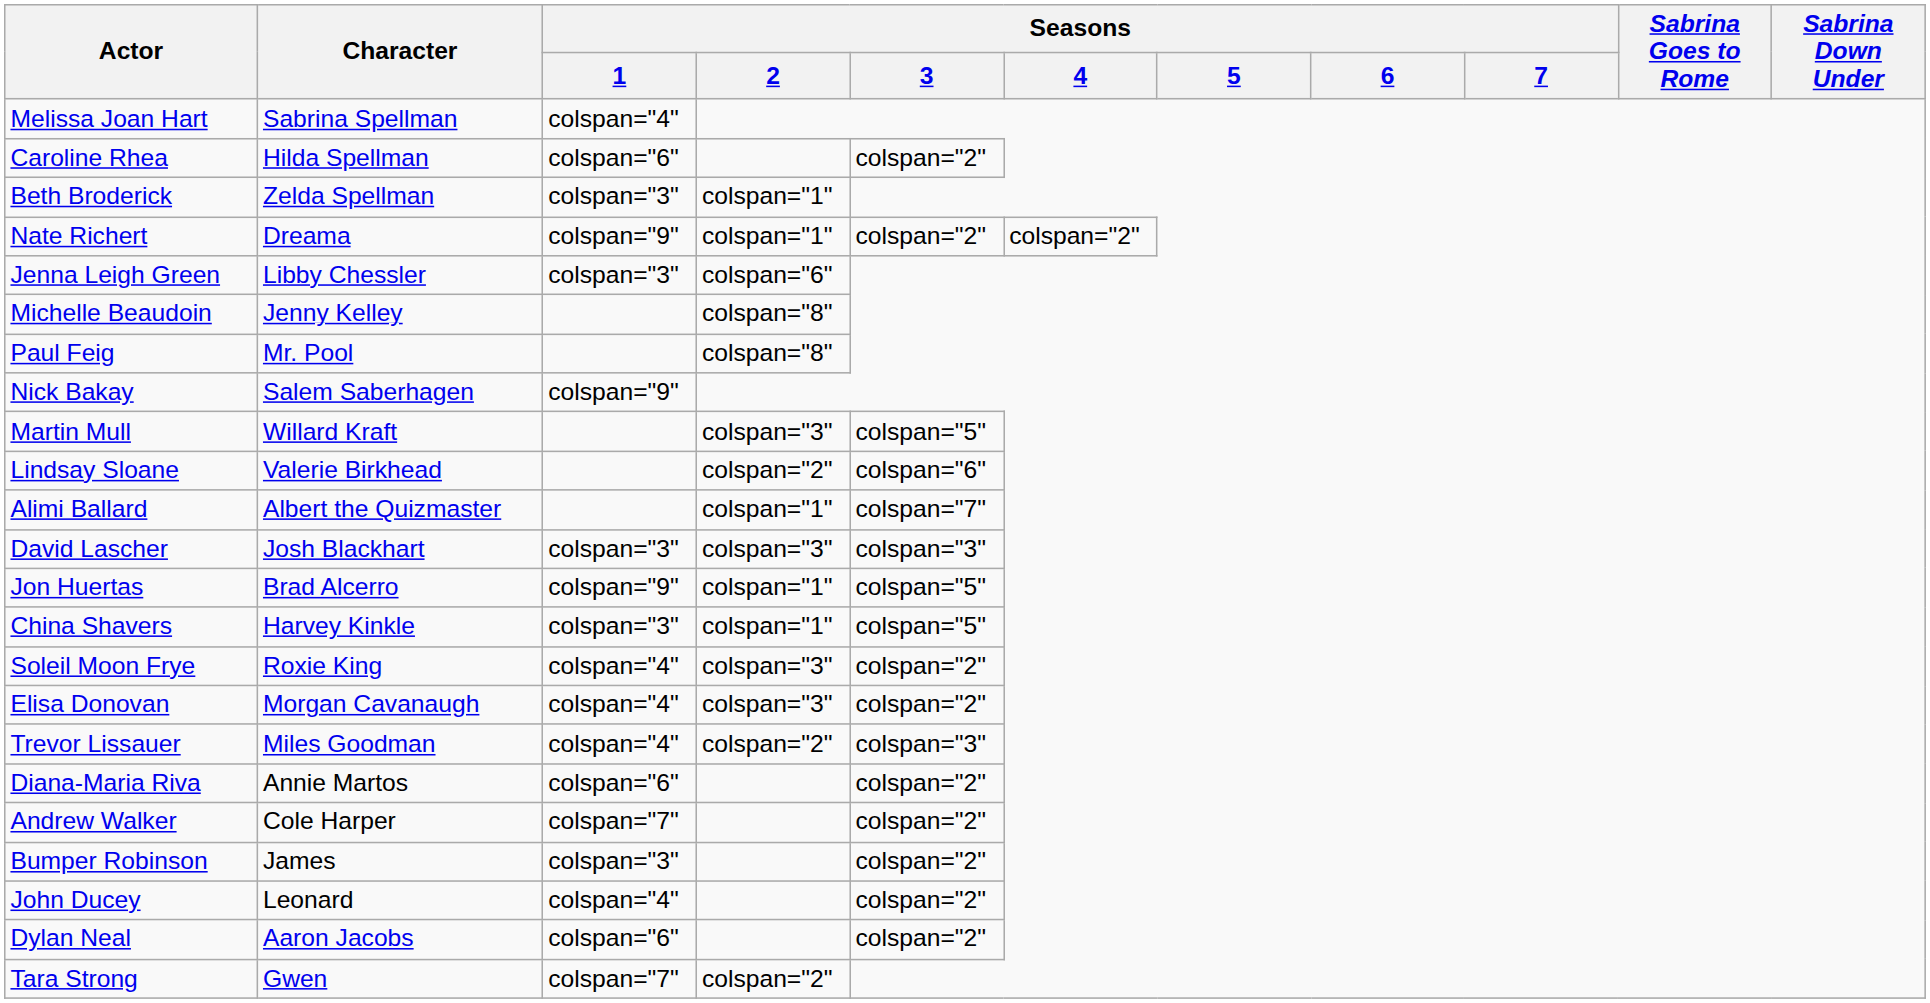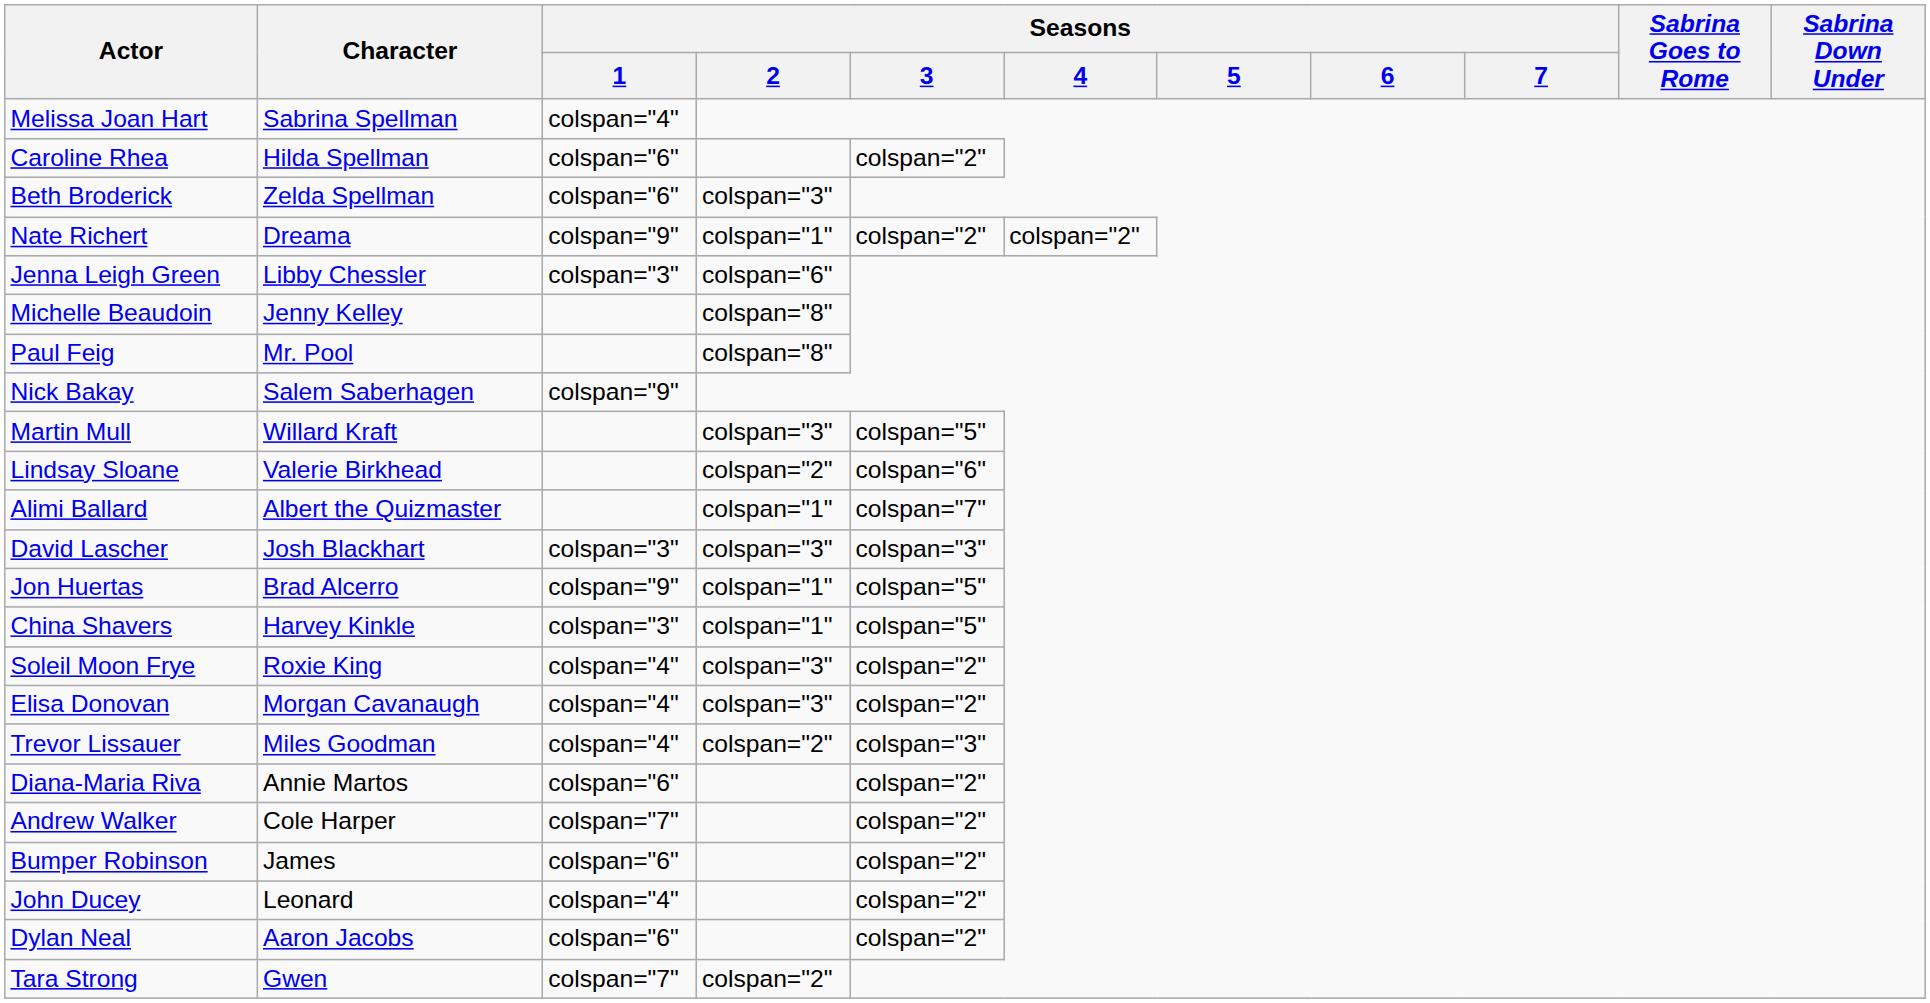Beth Broderick | Seasons / 1: colspan="3" -> colspan="6"
Beth Broderick | Seasons / 2: colspan="1" -> colspan="3"
Bumper Robinson | Seasons / 1: colspan="3" -> colspan="6"
